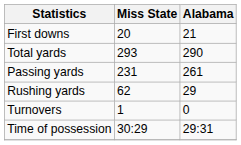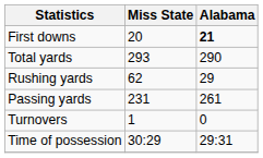First downs | Alabama: normal -> bold
rows swapped: Rushing yards <-> Passing yards
